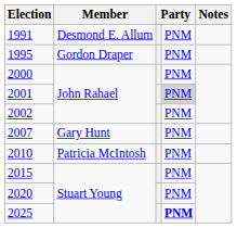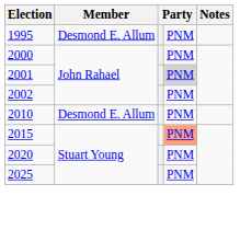- row: 1991 | Desmond E. Allum | PNM
1995 | Member: Gordon Draper -> Desmond E. Allum
- row: 2007 | Gary Hunt | PNM
2010 | Member: Patricia McIntosh -> Desmond E. Allum
2015 | column 4: no background -> lightsalmon background
2025 | column 4: bold -> normal
